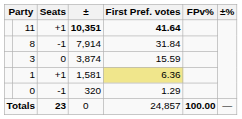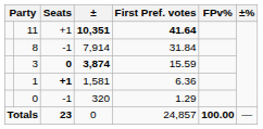3 | Seats: normal -> bold
3 | ±: normal -> bold
1 | Seats: normal -> bold
1 | First Pref. votes: khaki background -> no background
